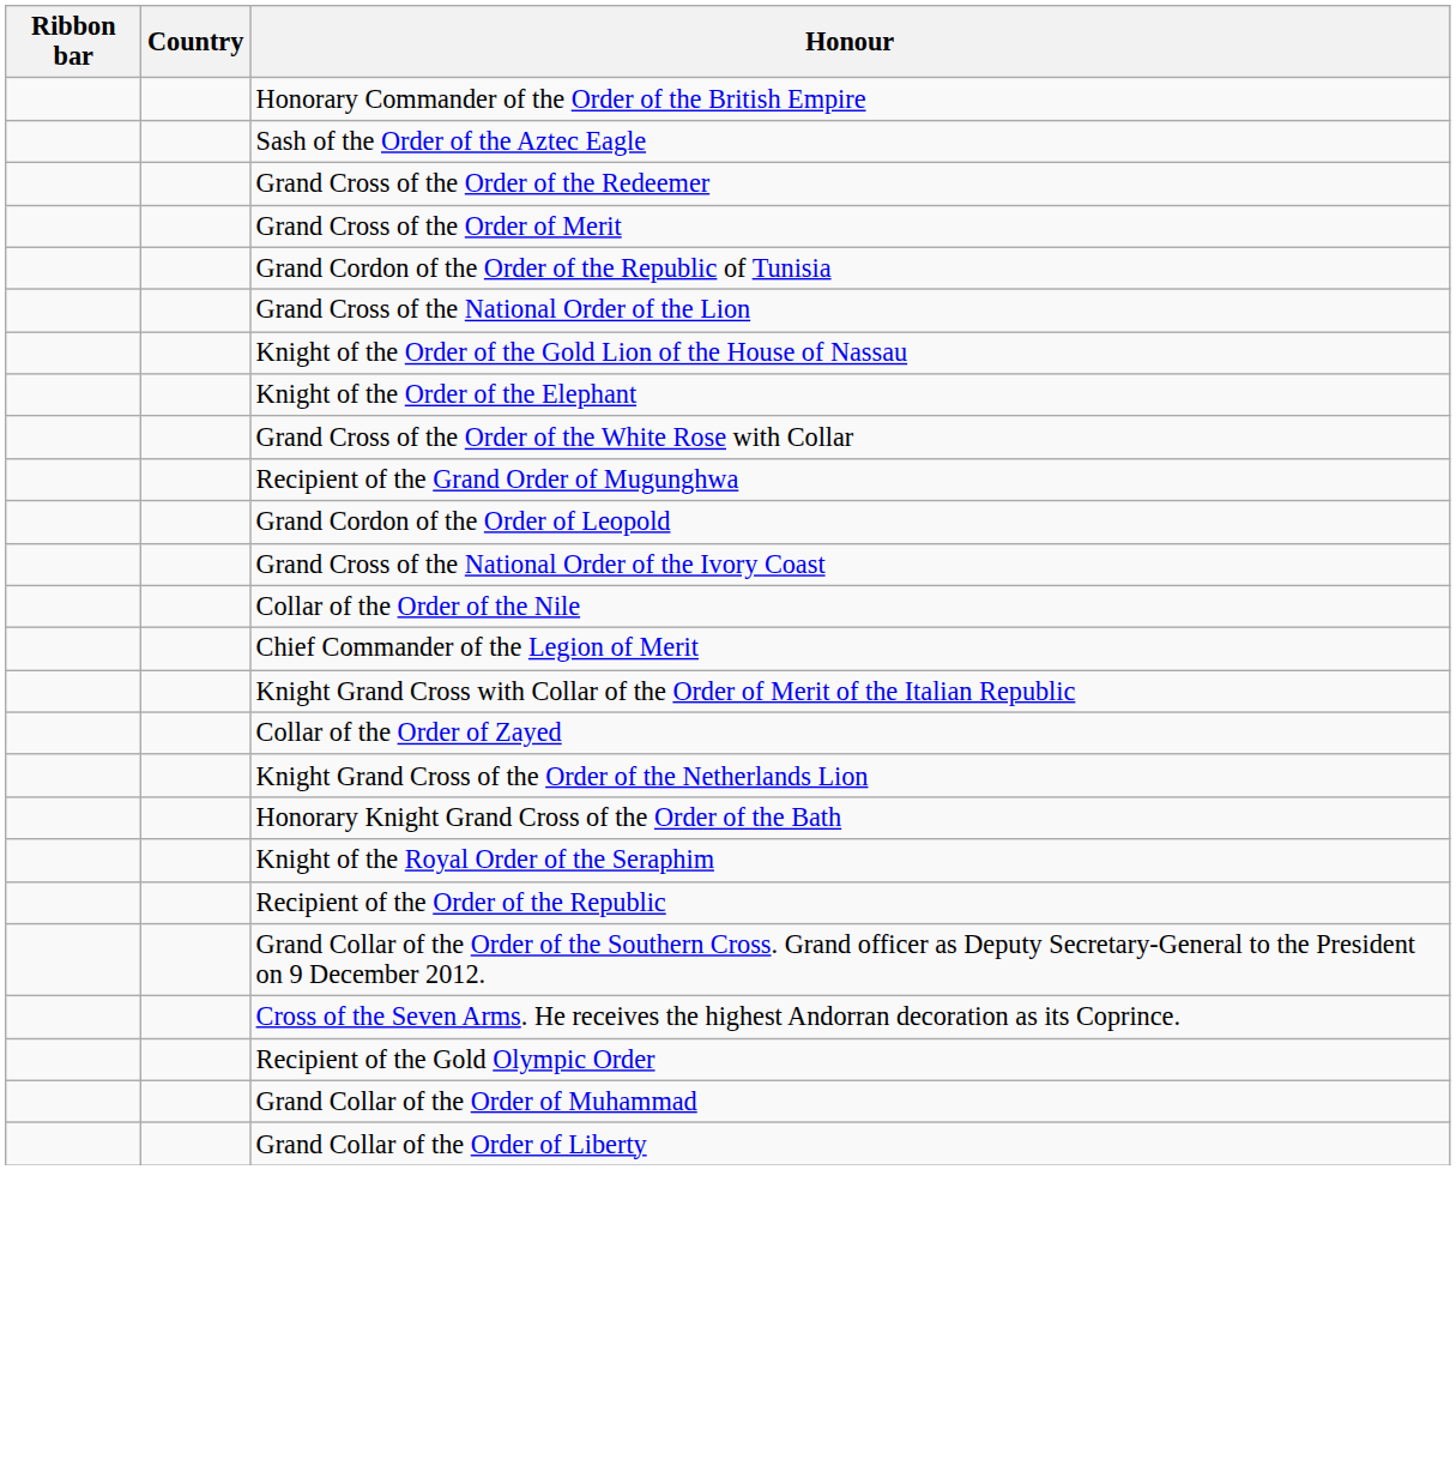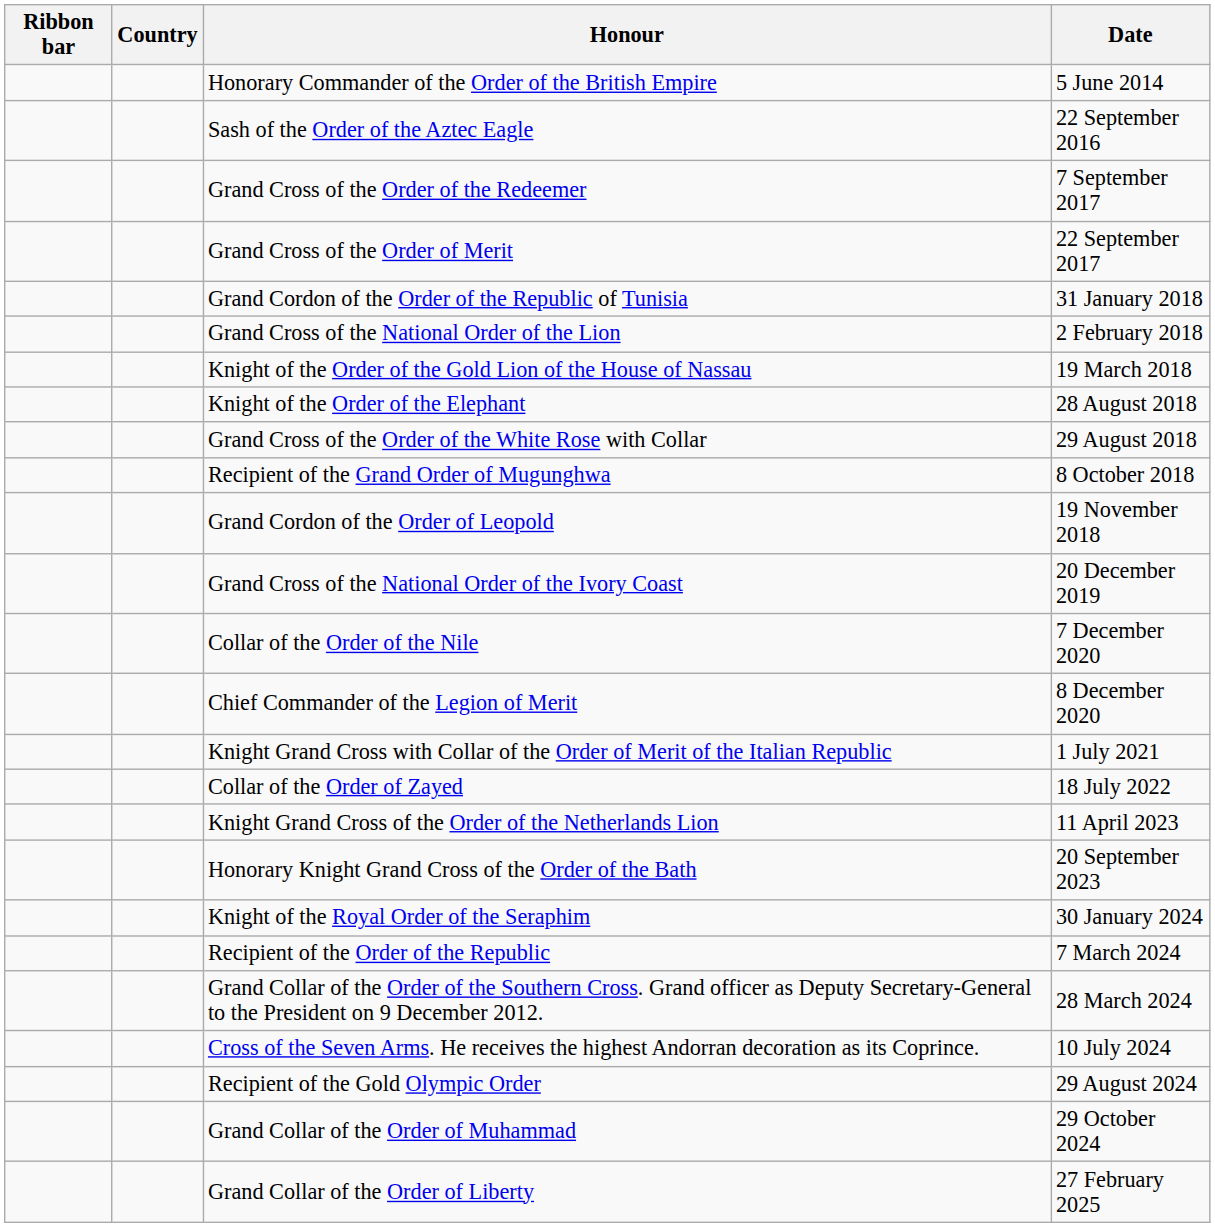+ column: Date | 5 June 2014 | 22 September 2016 | 7 September 2017 | 22 September 2017 | 31 January 2018 | 2 February 2018 | 19 March 2018 | 28 August 2018 | 29 August 2018 | 8 October 2018 | 19 November 2018 | 20 December 2019 | 7 December 2020 | 8 December 2020 | 1 July 2021 | 18 July 2022 | 11 April 2023 | 20 September 2023 | 30 January 2024 | 7 March 2024 | 28 March 2024 | 10 July 2024 | 29 August 2024 | 29 October 2024 | 27 February 2025
